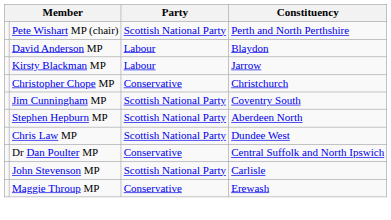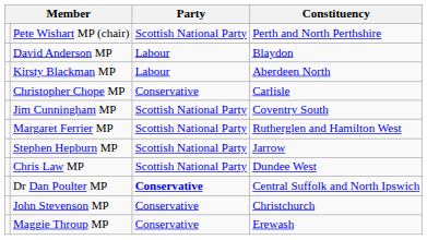Kirsty Blackman MP | Constituency: Jarrow -> Aberdeen North
Christopher Chope MP | Constituency: Christchurch -> Carlisle
+ row: Margaret Ferrier MP | Scottish National Party | Rutherglen and Hamilton West
Stephen Hepburn MP | Constituency: Aberdeen North -> Jarrow
Dr Dan Poulter MP | Party: normal -> bold
John Stevenson MP | Party: Scottish National Party -> Conservative
John Stevenson MP | Constituency: Carlisle -> Christchurch
